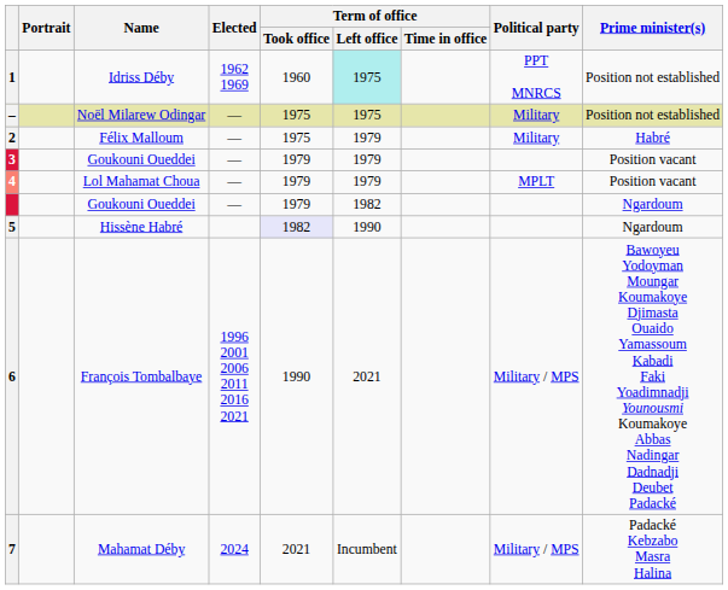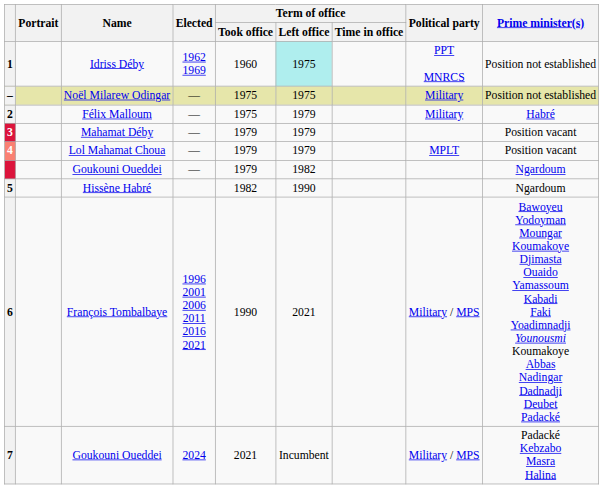3 | Name: Goukouni Oueddei -> Mahamat Déby
5 | Term of office / Took office: lavender background -> no background
7 | Name: Mahamat Déby -> Goukouni Oueddei
